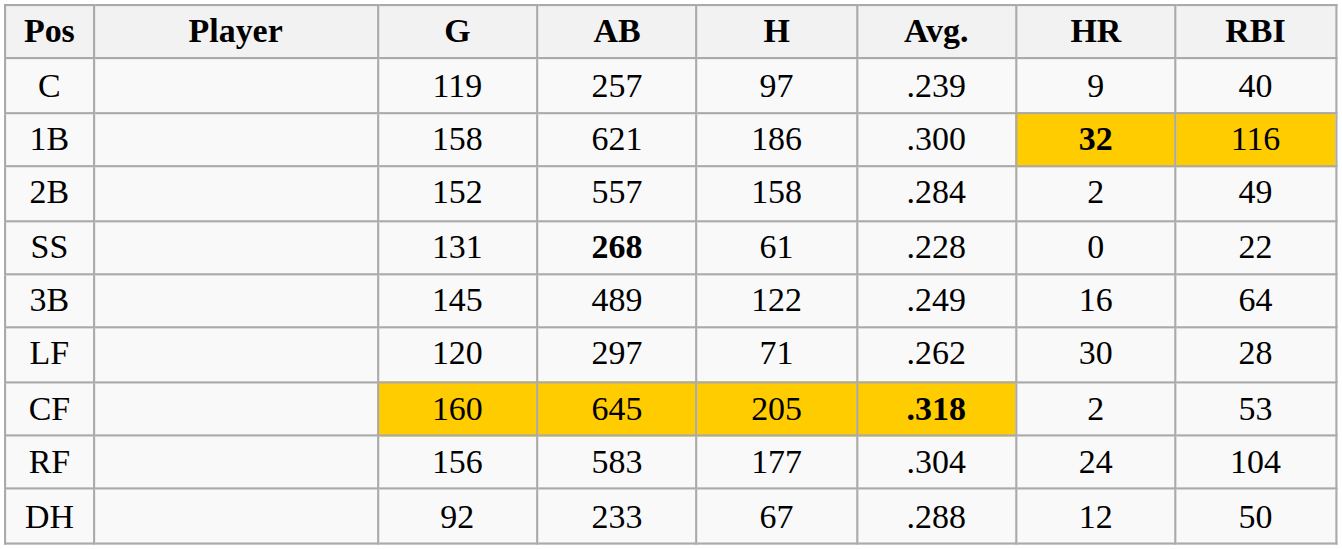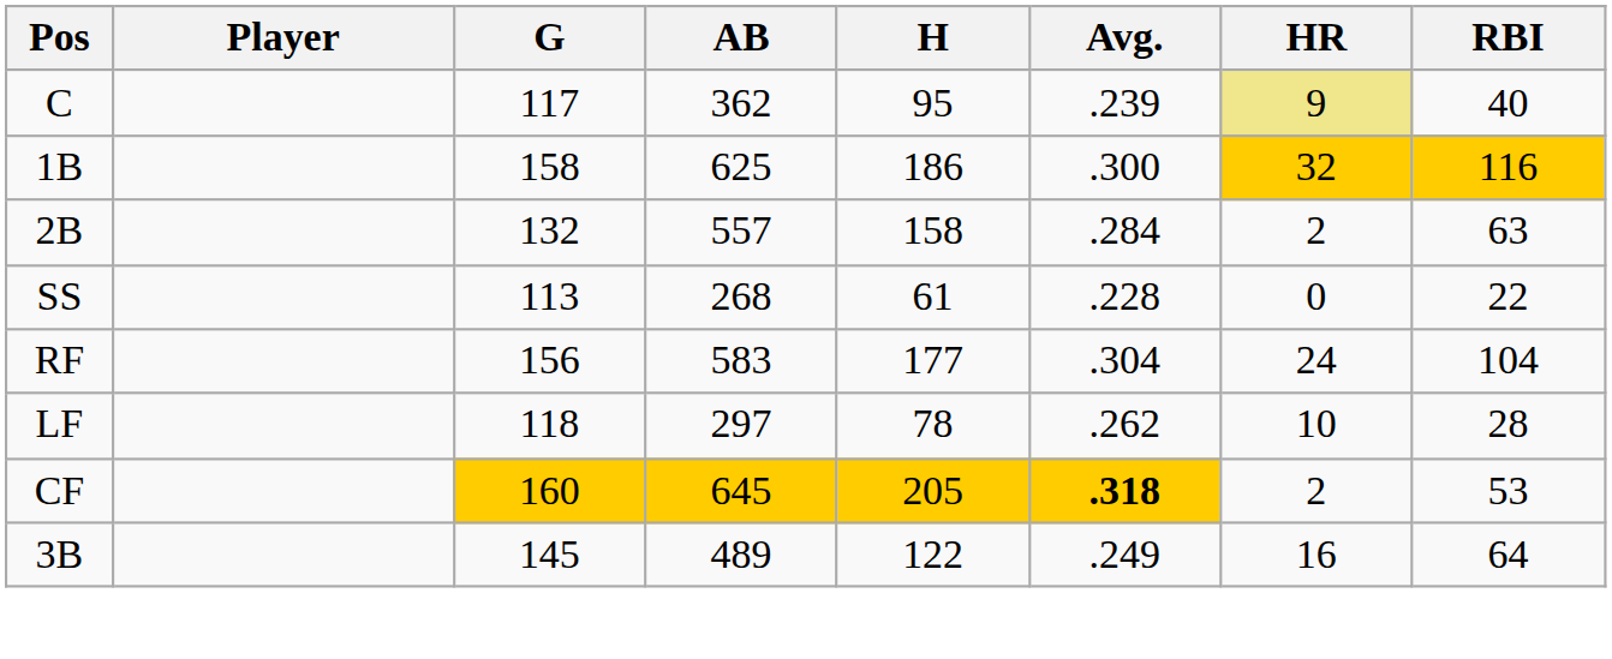C | G: 119 -> 117
C | AB: 257 -> 362
C | H: 97 -> 95
C | HR: no background -> khaki background
1B | AB: 621 -> 625
1B | HR: bold -> normal
2B | G: 152 -> 132
2B | RBI: 49 -> 63
SS | G: 131 -> 113
SS | AB: bold -> normal
rows swapped: 3B <-> RF
LF | G: 120 -> 118
LF | H: 71 -> 78
LF | HR: 30 -> 10
- row: DH | 92 | 233 | 67 | .288 | 12 | 50
